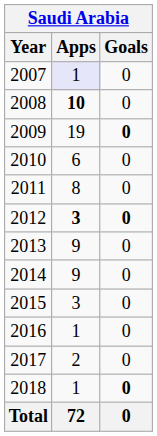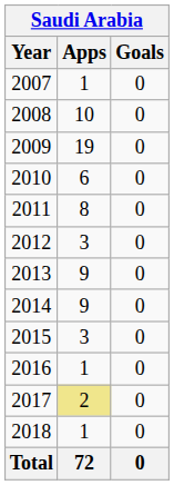2007 | Apps: lavender background -> no background
2008 | Apps: bold -> normal
2009 | Goals: bold -> normal
2012 | Apps: bold -> normal
2012 | Goals: bold -> normal
2017 | Apps: no background -> khaki background
2018 | Goals: bold -> normal
